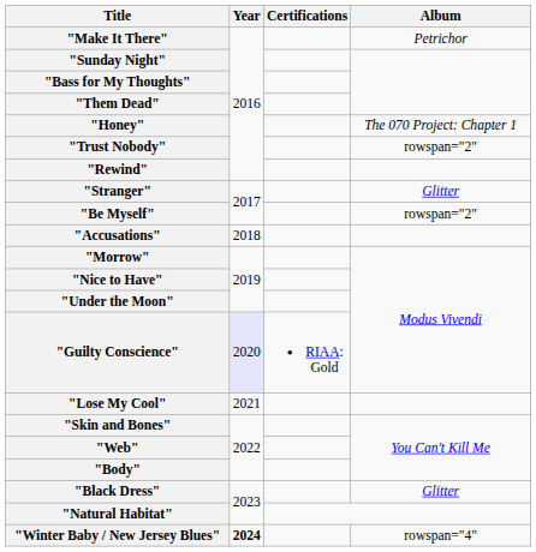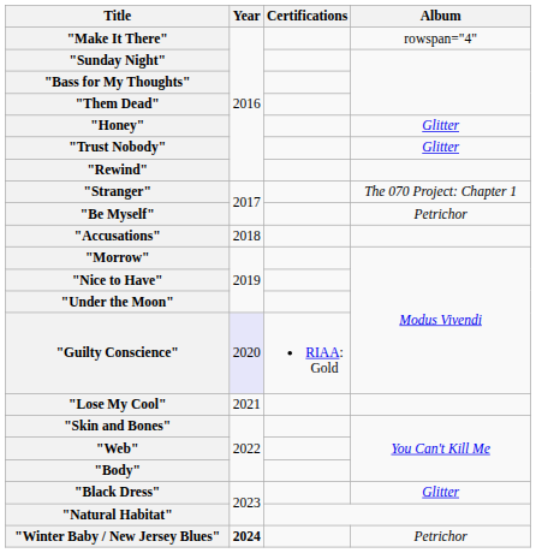"Make It There" | Album: Petrichor -> rowspan="4"
"Honey" | Album: The 070 Project: Chapter 1 -> Glitter
"Trust Nobody" | Album: rowspan="2" -> Glitter
"Stranger" | Album: Glitter -> The 070 Project: Chapter 1
"Be Myself" | Album: rowspan="2" -> Petrichor
"Winter Baby / New Jersey Blues" | Album: rowspan="4" -> Petrichor
